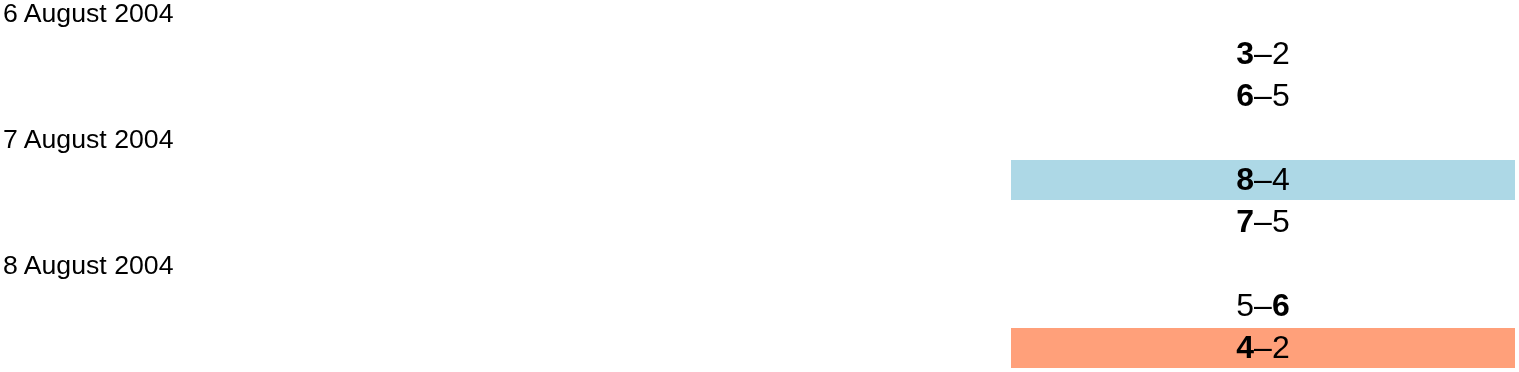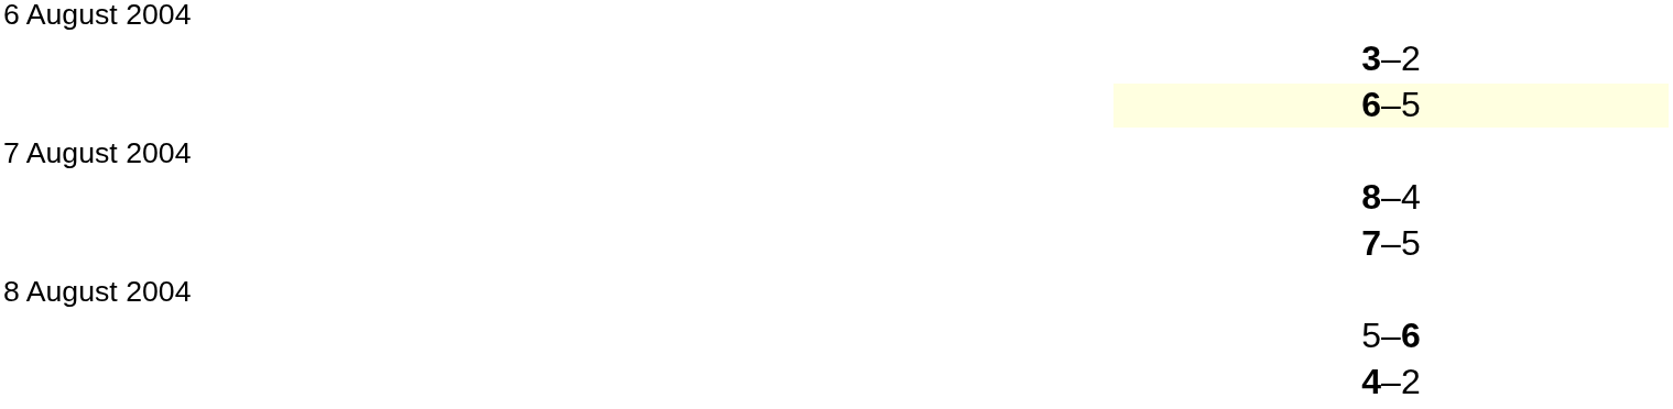6–5 | column 2: no background -> lightyellow background
8–4 | column 2: lightblue background -> no background
4–2 | column 2: lightsalmon background -> no background
